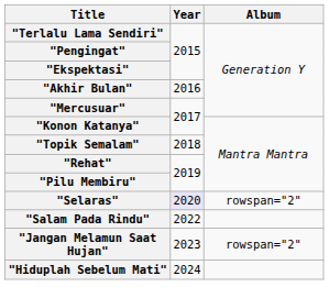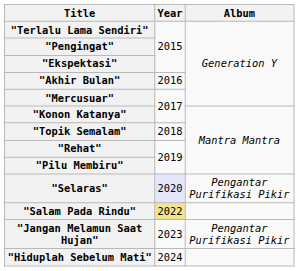"Selaras" | Album: rowspan="2" -> Pengantar Purifikasi Pikir
"Salam Pada Rindu" | Year: no background -> khaki background
"Jangan Melamun Saat Hujan" | Album: rowspan="2" -> Pengantar Purifikasi Pikir
